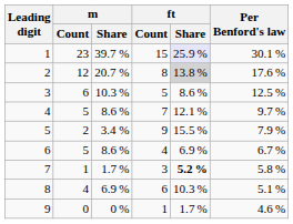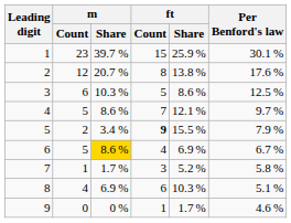row 3 | ft / Share: lavender background -> no background
row 4 | ft / Share: lightgrey background -> no background
row 7 | ft / Count: normal -> bold
row 8 | m / Share: no background -> gold background
row 9 | ft / Share: bold -> normal
